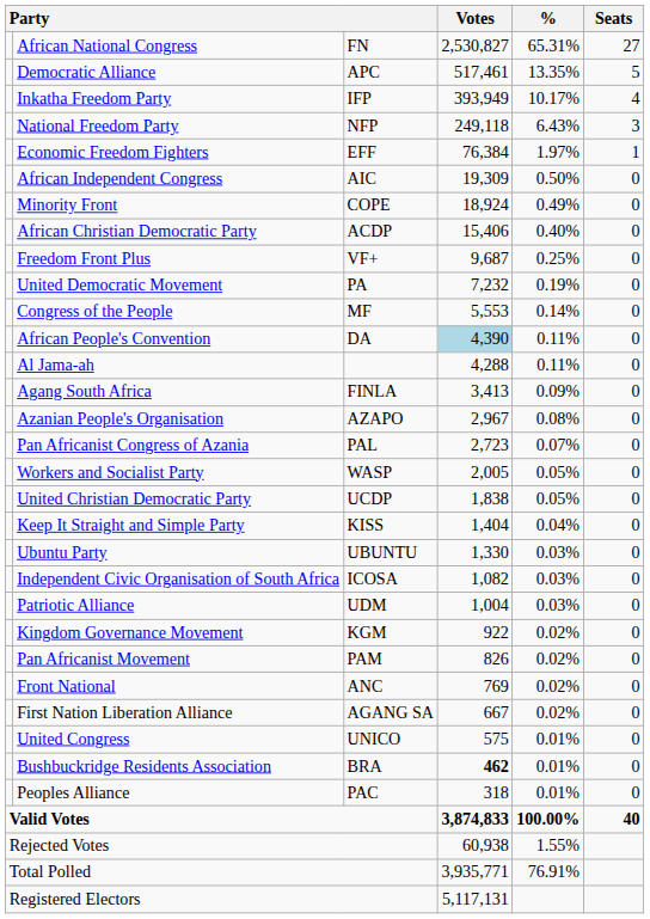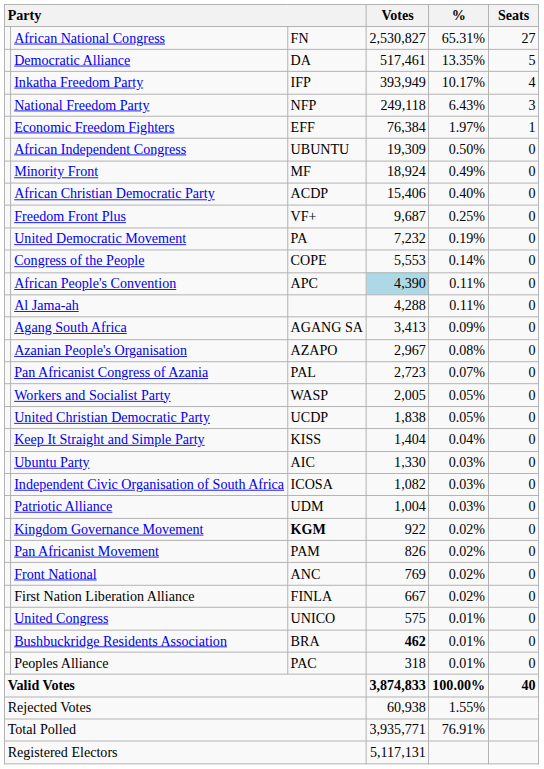Democratic Alliance | column 3: APC -> DA
African Independent Congress | column 3: AIC -> UBUNTU
Minority Front | column 3: COPE -> MF
Congress of the People | column 3: MF -> COPE
African People's Convention | column 3: DA -> APC
Agang South Africa | column 3: FINLA -> AGANG SA
Ubuntu Party | column 3: UBUNTU -> AIC
Kingdom Governance Movement | column 3: normal -> bold
First Nation Liberation Alliance | column 3: AGANG SA -> FINLA
